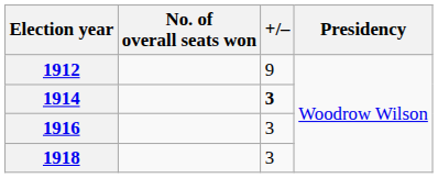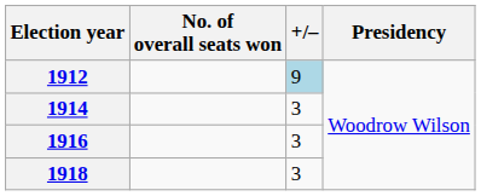1912 | +/–: no background -> lightblue background
1914 | +/–: bold -> normal
